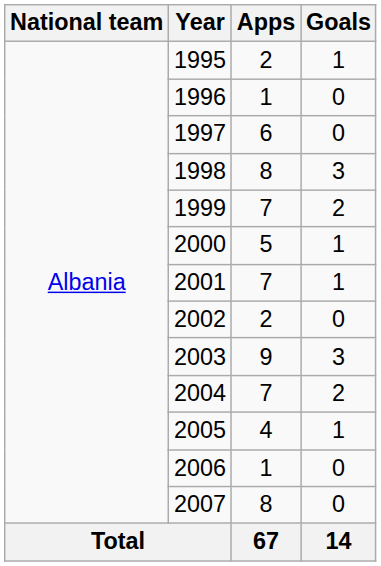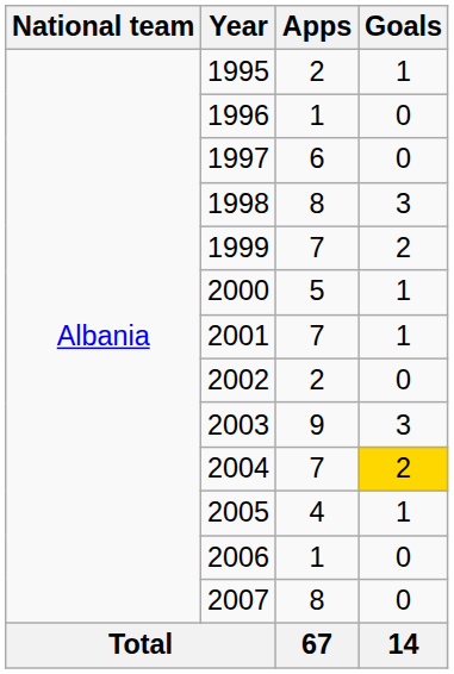2004 | Goals: no background -> gold background
